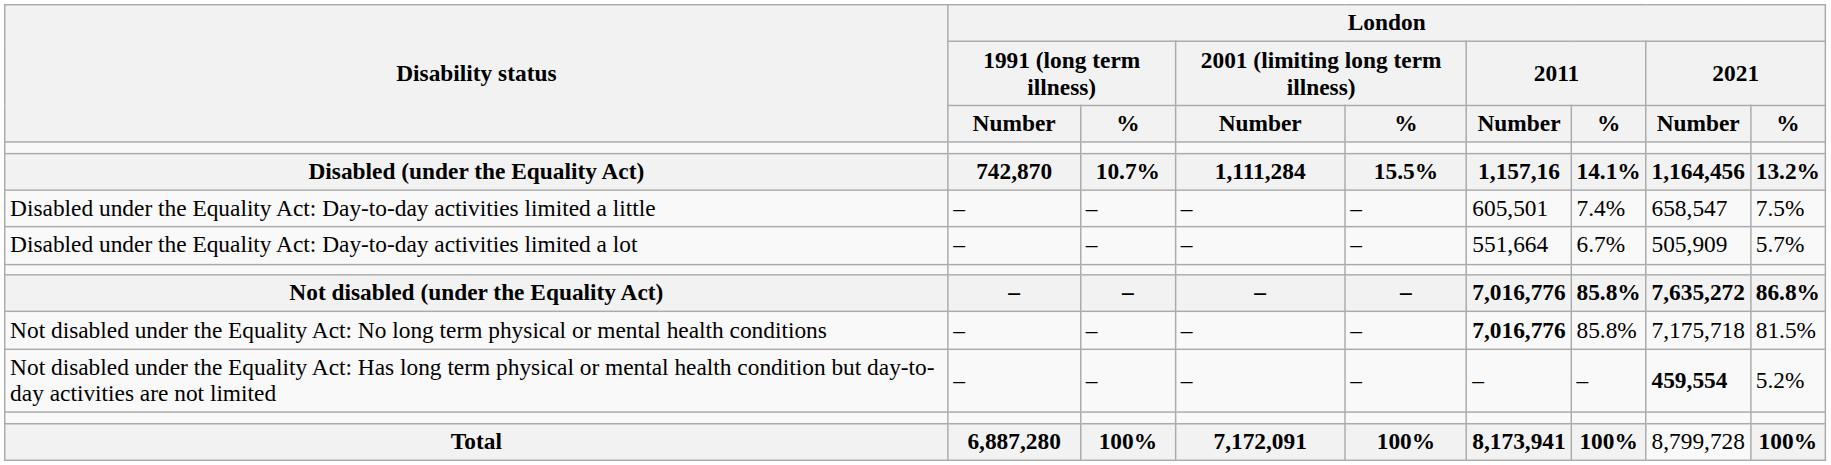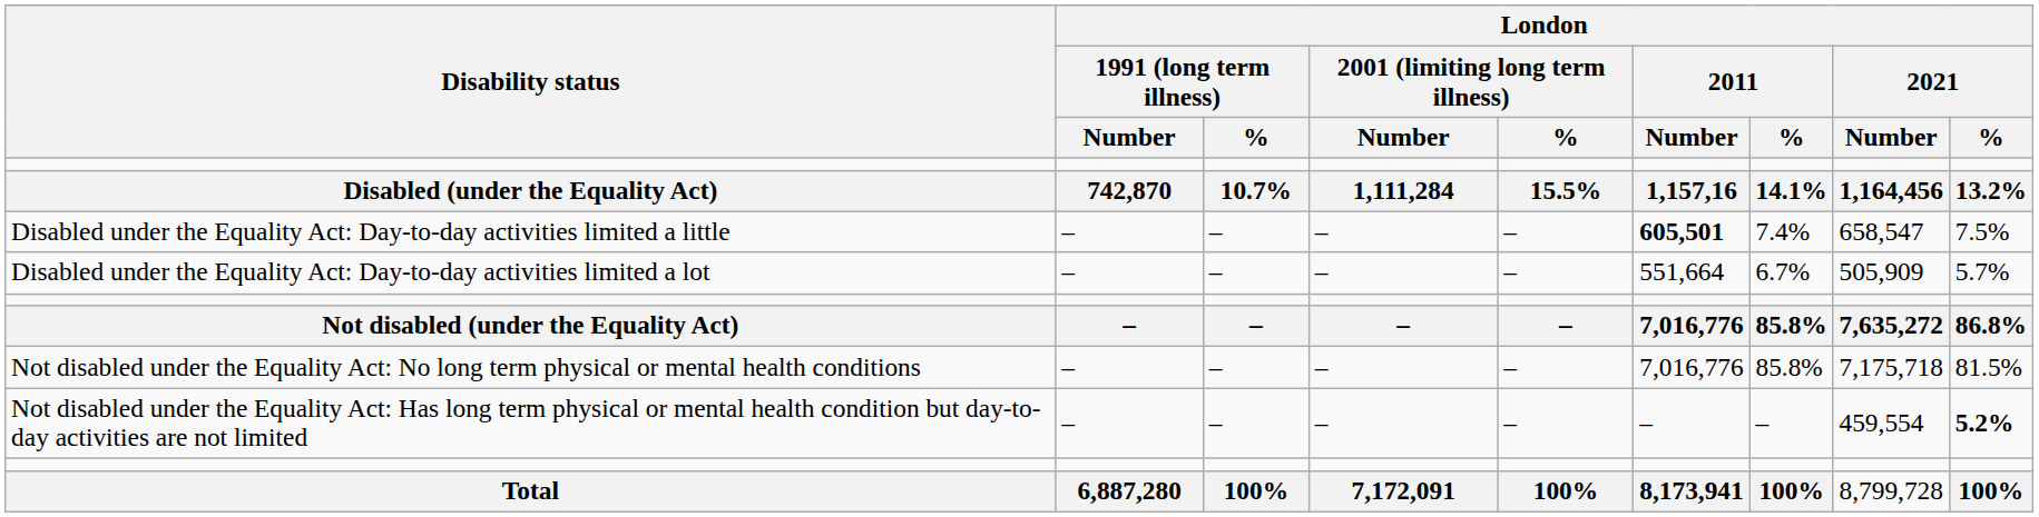row 6 | London / 2011 / Number: normal -> bold
row 10 | London / 2011 / Number: bold -> normal
row 11 | London / 2021 / Number: bold -> normal
row 11 | London / 2021 / %: normal -> bold
